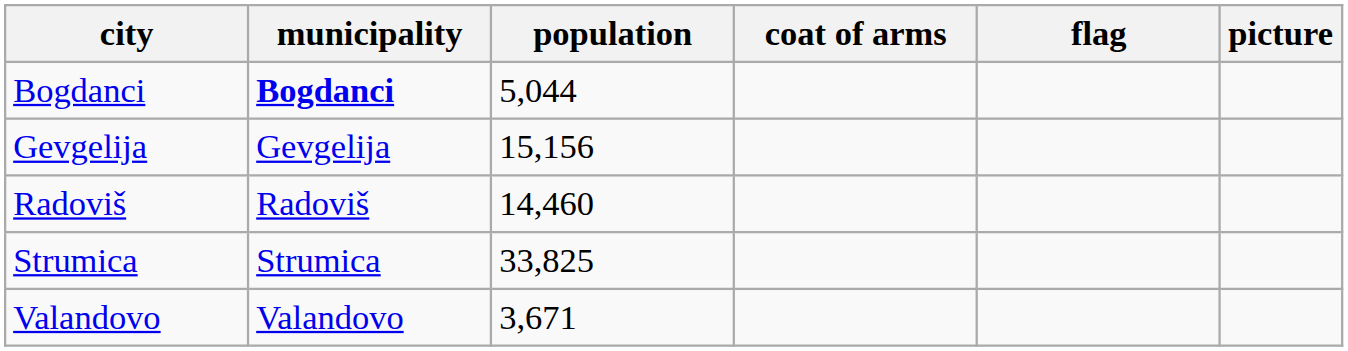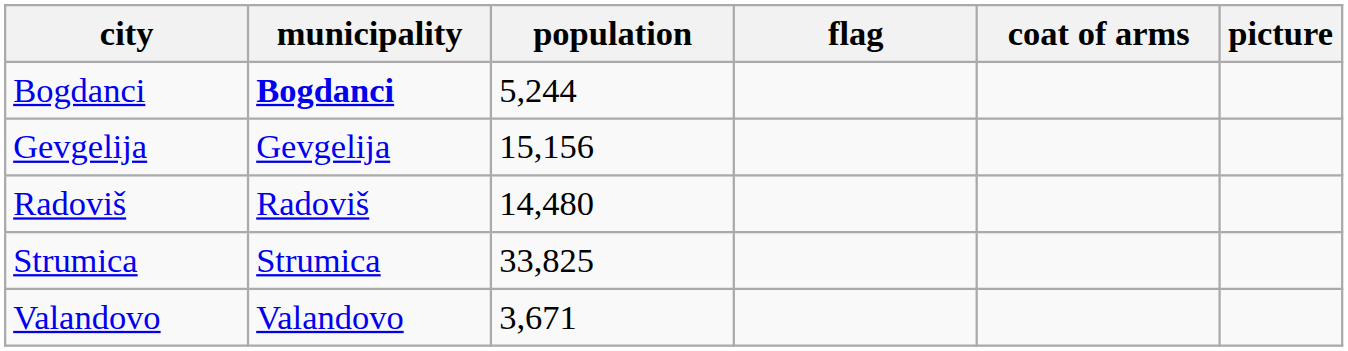columns swapped: coat of arms <-> flag
row 2 | population: 5,044 -> 5,244
row 4 | population: 14,460 -> 14,480
